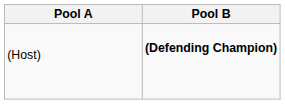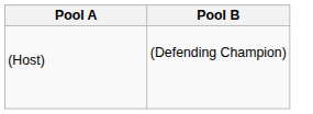(Host) | Pool B: bold -> normal
